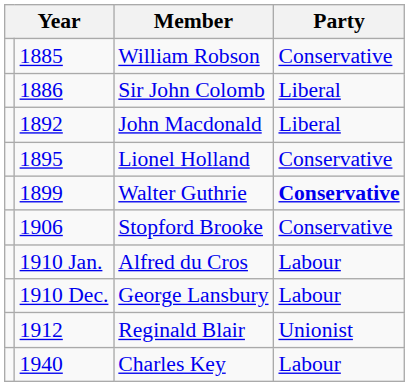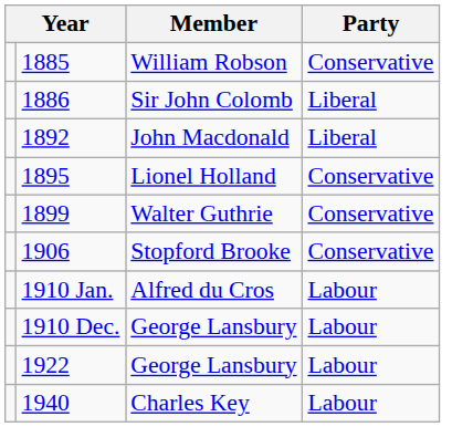Walter Guthrie | Party: bold -> normal
- row: 1912 | Reginald Blair | Unionist
+ row: 1922 | George Lansbury | Labour
